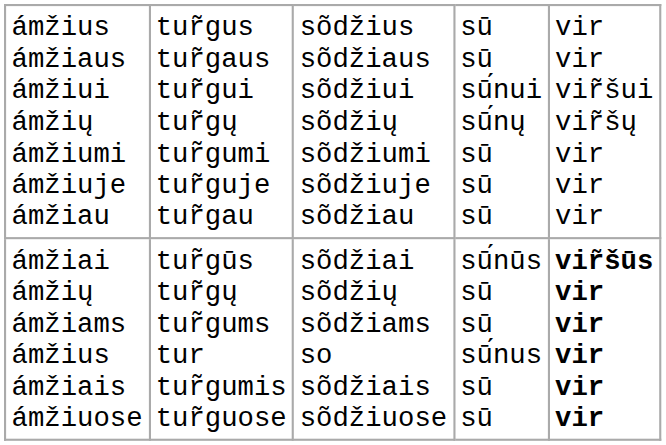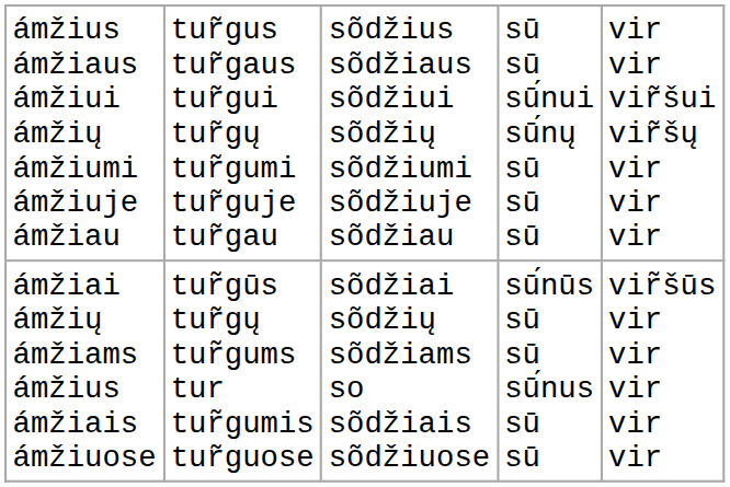ámžiai ámžių ámžiams ámžius ámžiais ámžiuose | column 5: bold -> normal
